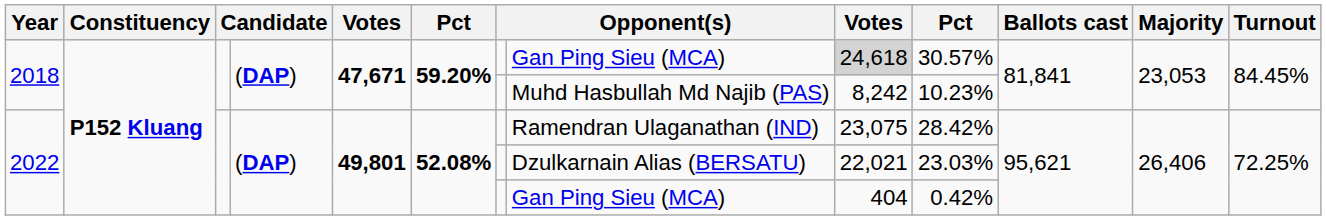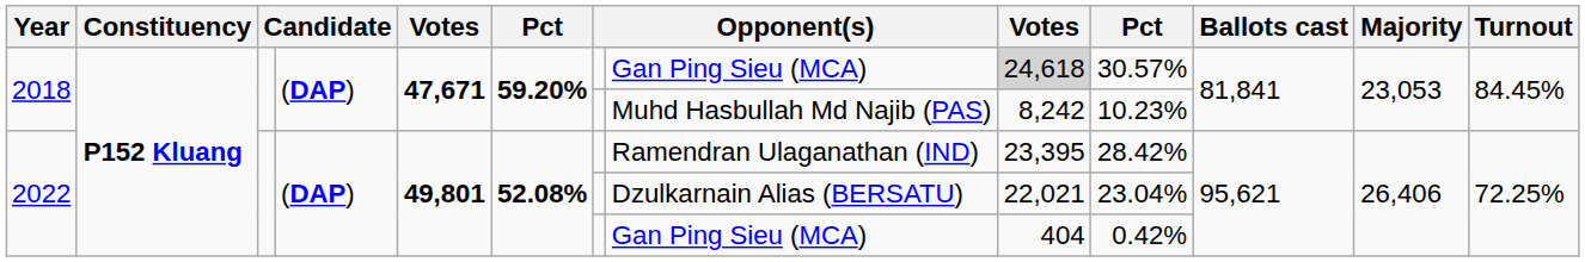row 4 | column 9: 23,075 -> 23,395
row 5 | column 10: 23.03% -> 23.04%
